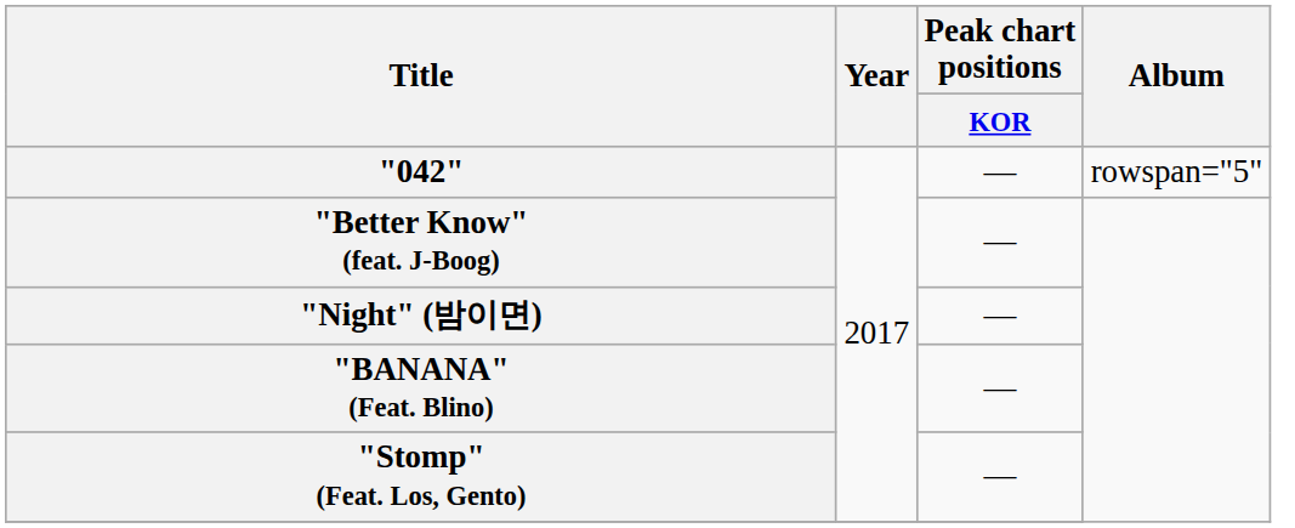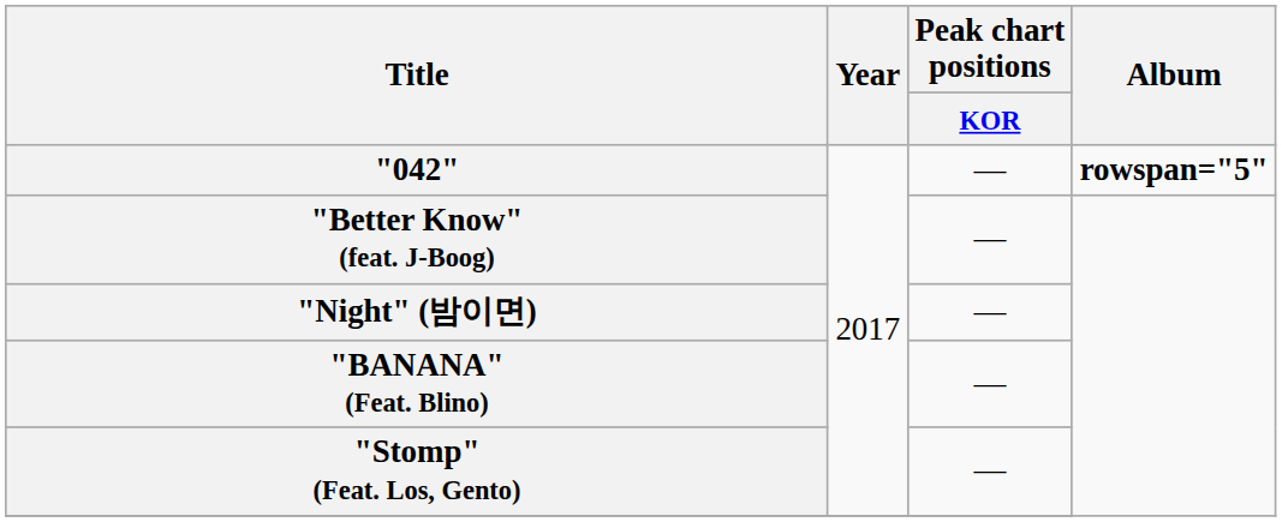"042" | Album: normal -> bold
